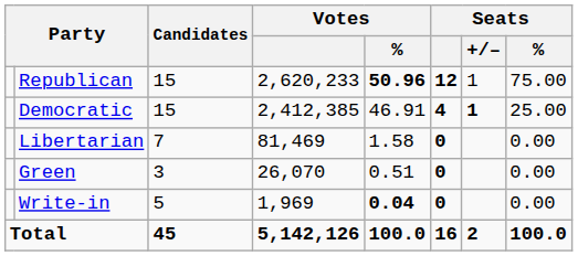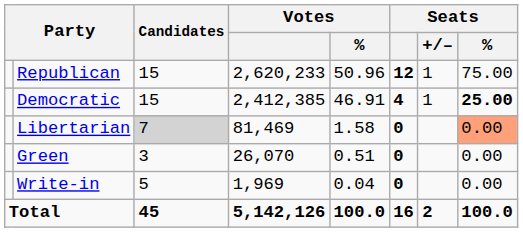Republican | Votes / %: bold -> normal
Democratic | Seats / +/–: bold -> normal
Democratic | Seats / %: normal -> bold
Libertarian | Candidates: no background -> lightgrey background
Libertarian | Seats / %: no background -> lightsalmon background
Write-in | Votes / %: bold -> normal
